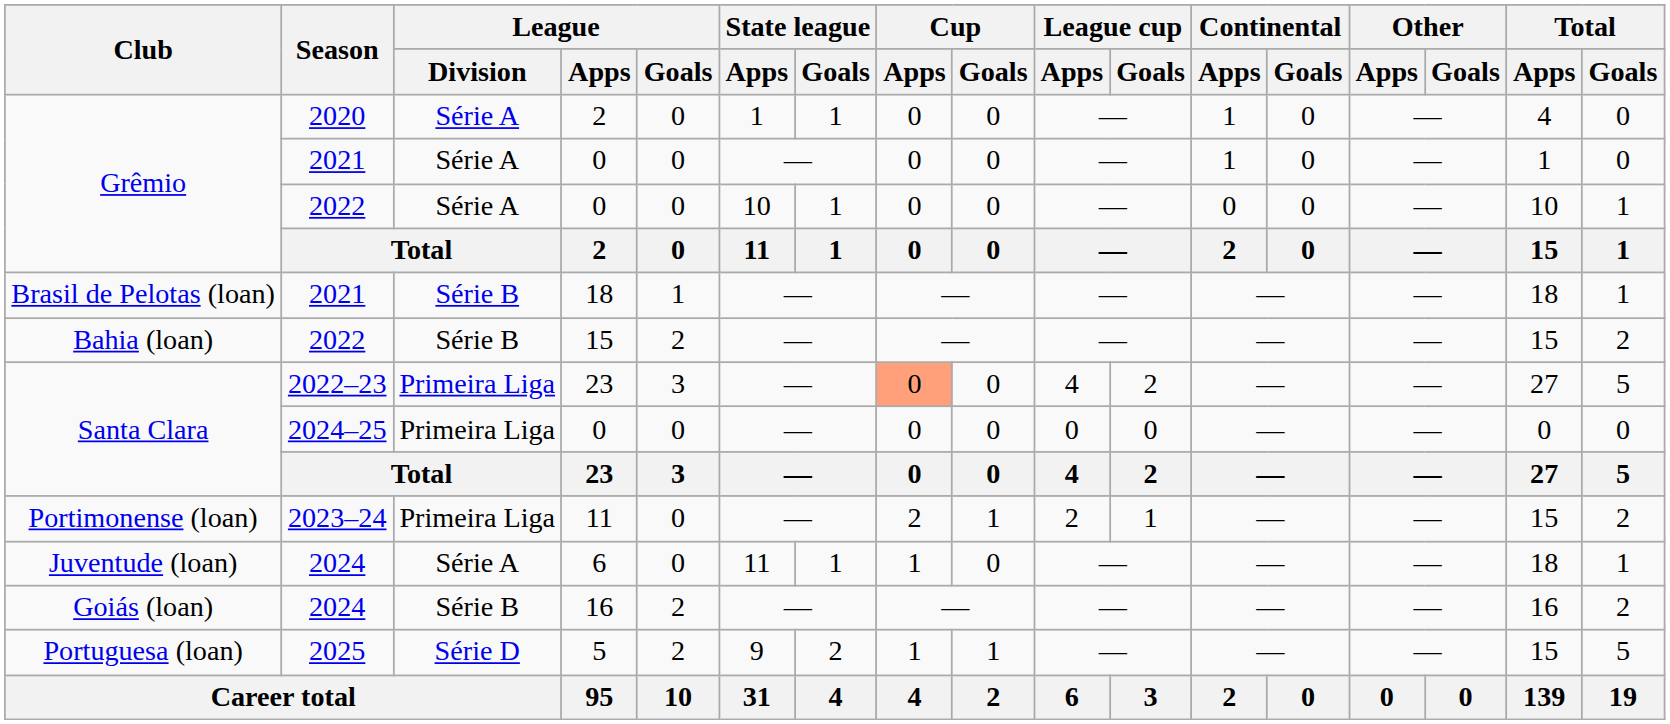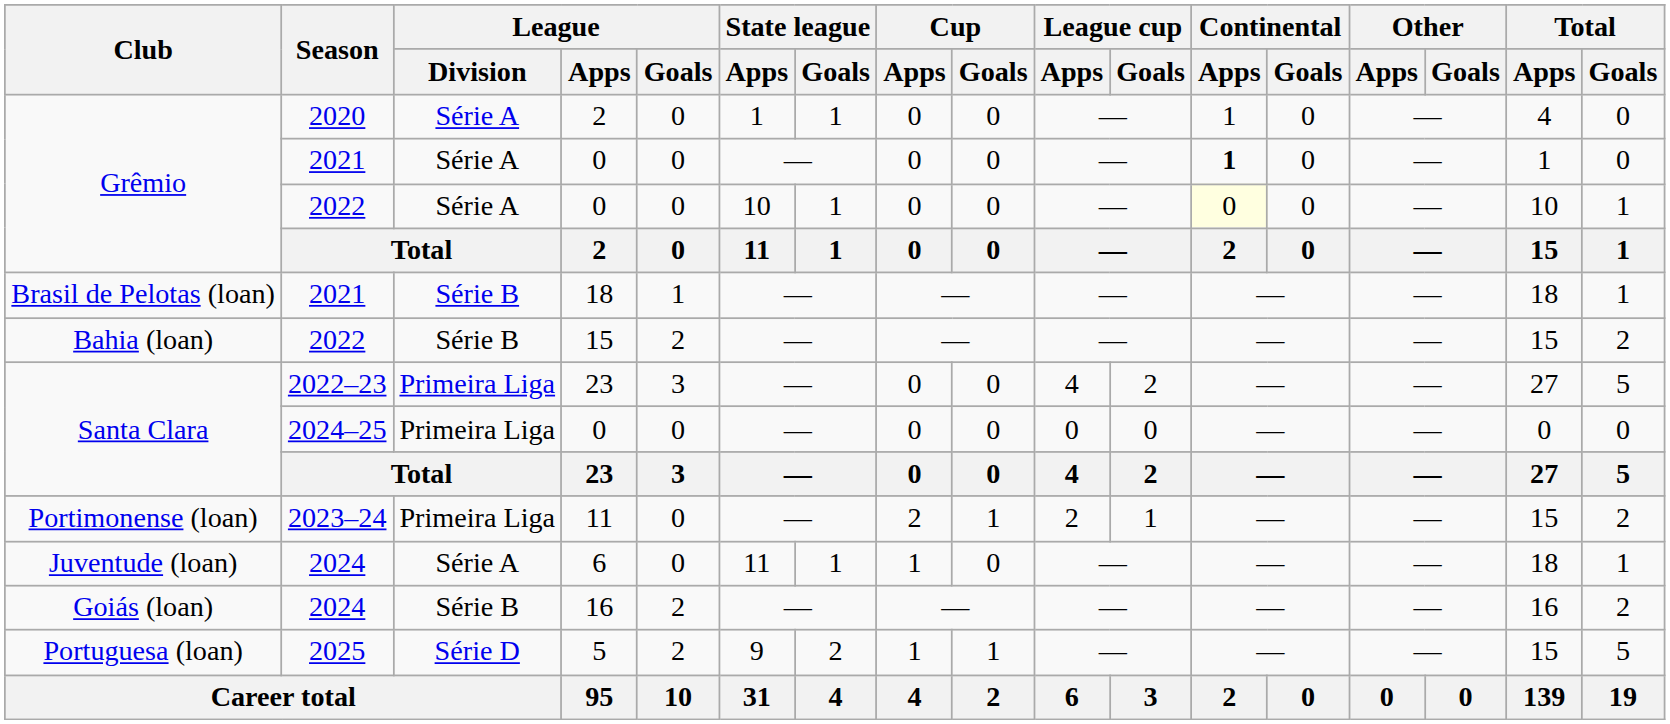2021 / 0 | Continental / Apps: normal -> bold
2022 / 0 | Continental / Apps: no background -> lightyellow background
2022–23 / 23 | Cup / Apps: lightsalmon background -> no background
